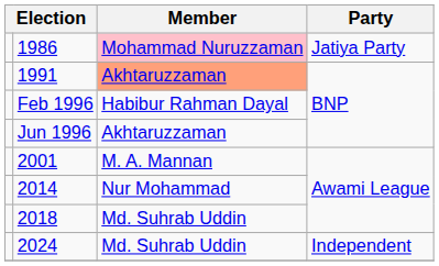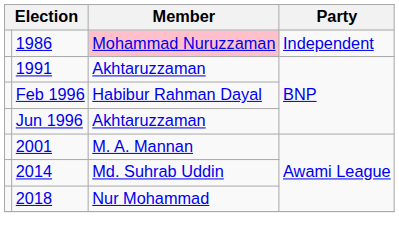1986 | Party: Jatiya Party -> Independent
1991 | Member: lightsalmon background -> no background
2014 | Member: Nur Mohammad -> Md. Suhrab Uddin
2018 | Member: Md. Suhrab Uddin -> Nur Mohammad
- row: 2024 | Md. Suhrab Uddin | Independent
